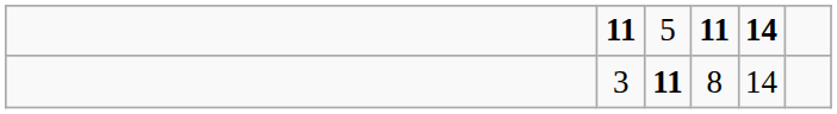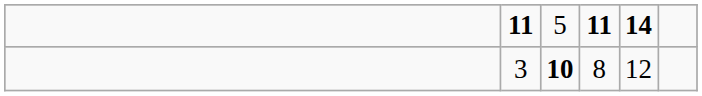row 2 | column 3: 11 -> 10
row 2 | column 5: 14 -> 12
